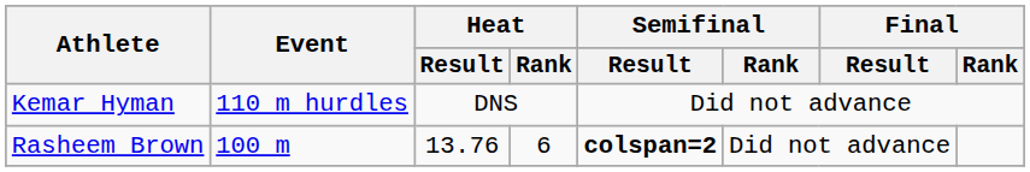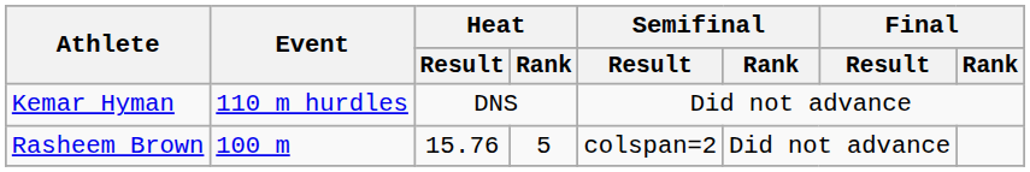Rasheem Brown | Heat / Result: 13.76 -> 15.76
Rasheem Brown | Heat / Rank: 6 -> 5
Rasheem Brown | Semifinal / Result: bold -> normal
